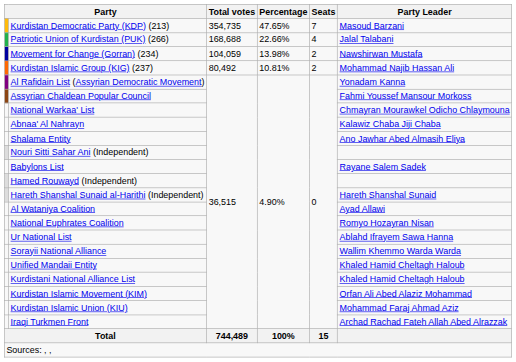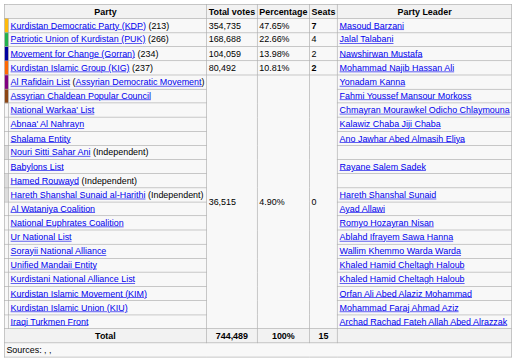Kurdistan Democratic Party (KDP) (213) | Seats: normal -> bold
Kurdistan Islamic Group (KIG) (237) | Seats: normal -> bold
